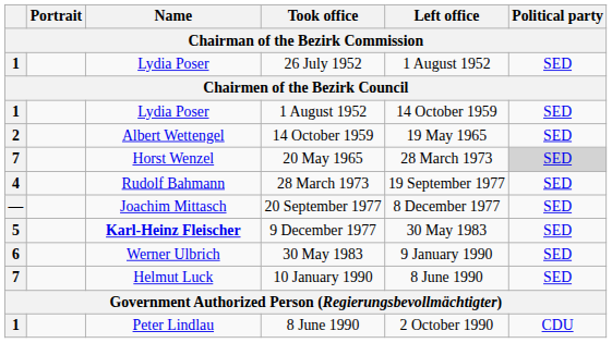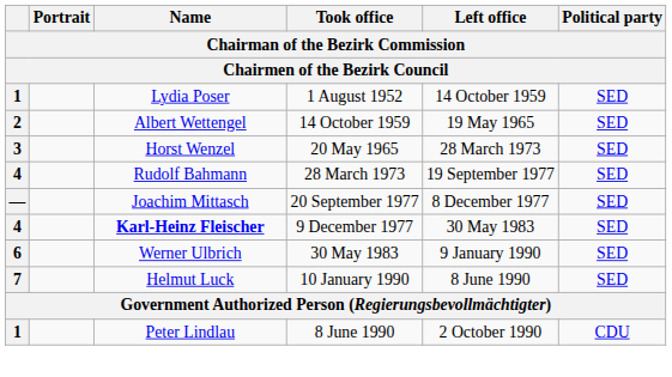- row: 1 | Lydia Poser | 26 July 1952 | 1 August 1952 | SED
20 May 1965 | column 1: 7 -> 3
20 May 1965 | Political party: lightgrey background -> no background
9 December 1977 | column 1: 5 -> 4
